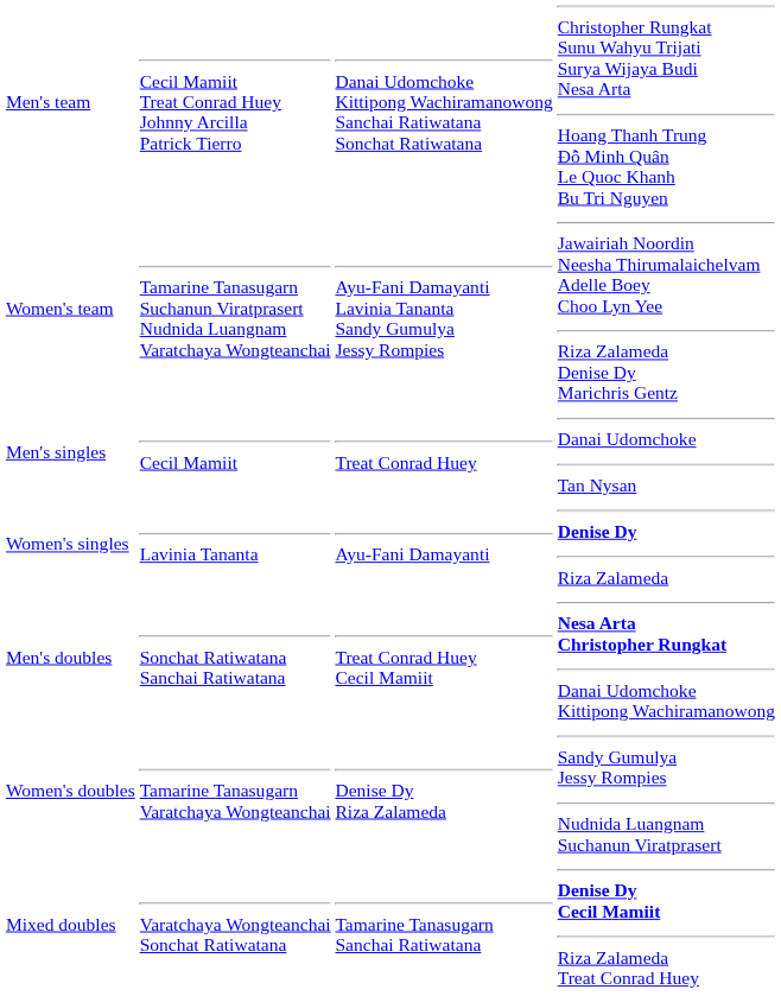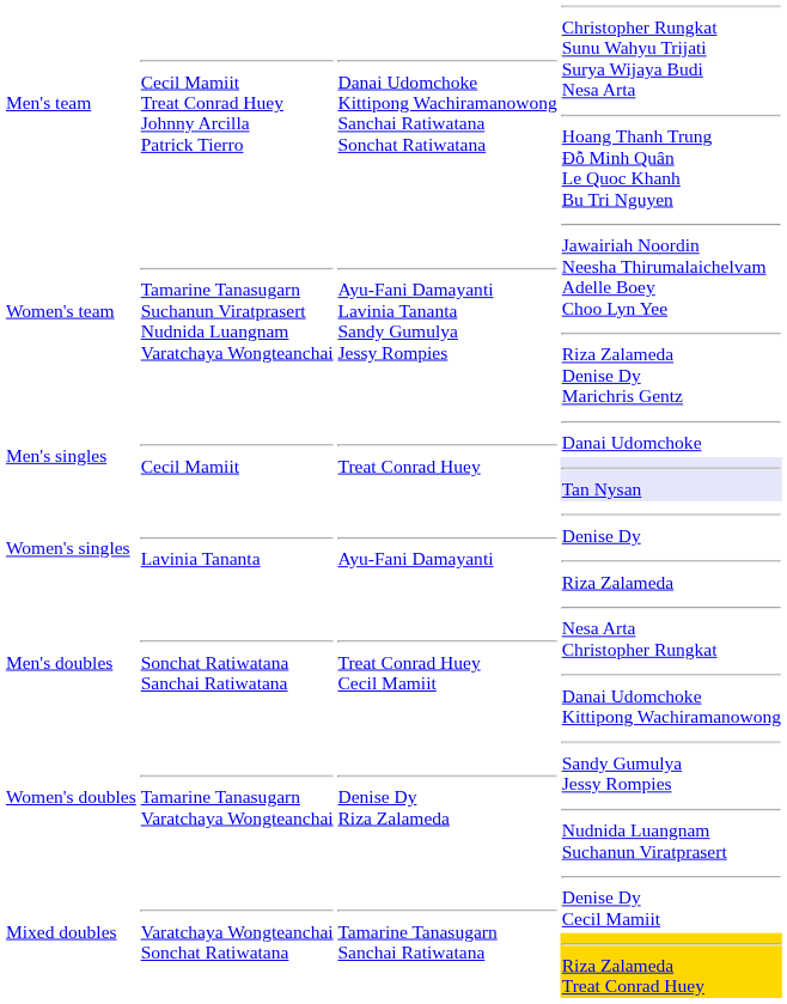Tan Nysan | column 4: no background -> lavender background
Denise Dy | column 4: bold -> normal
Nesa Arta Christopher Rungkat | column 4: bold -> normal
Denise Dy Cecil Mamiit | column 4: bold -> normal
Riza Zalameda Treat Conrad Huey | column 4: no background -> gold background
